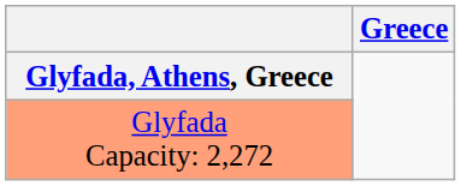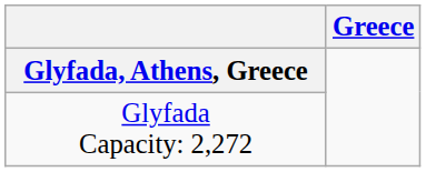Glyfada Capacity: 2,272 | column 1: lightsalmon background -> no background
